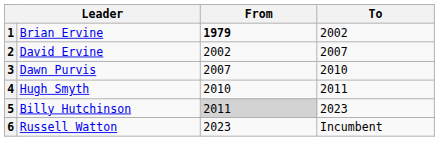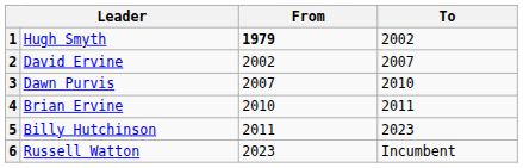1 | column 2: Brian Ervine -> Hugh Smyth
4 | column 2: Hugh Smyth -> Brian Ervine
5 | From: lightgrey background -> no background
